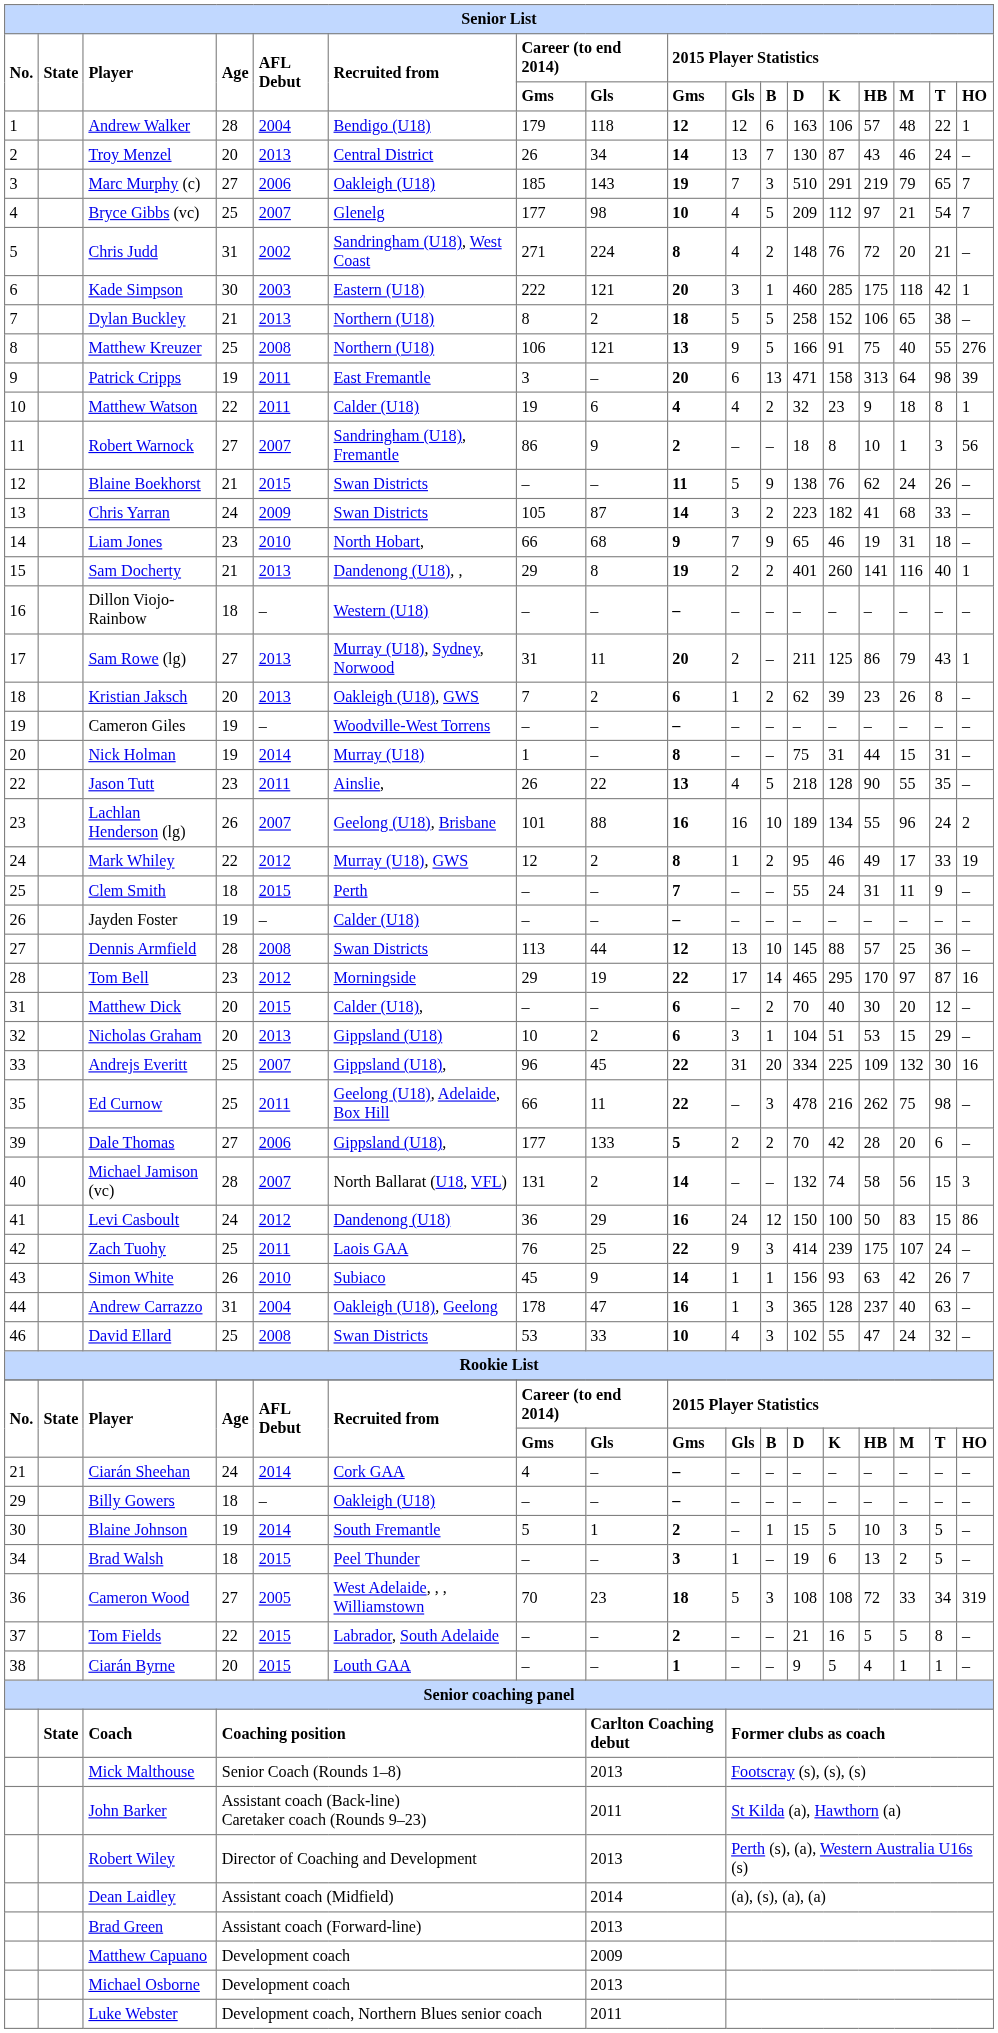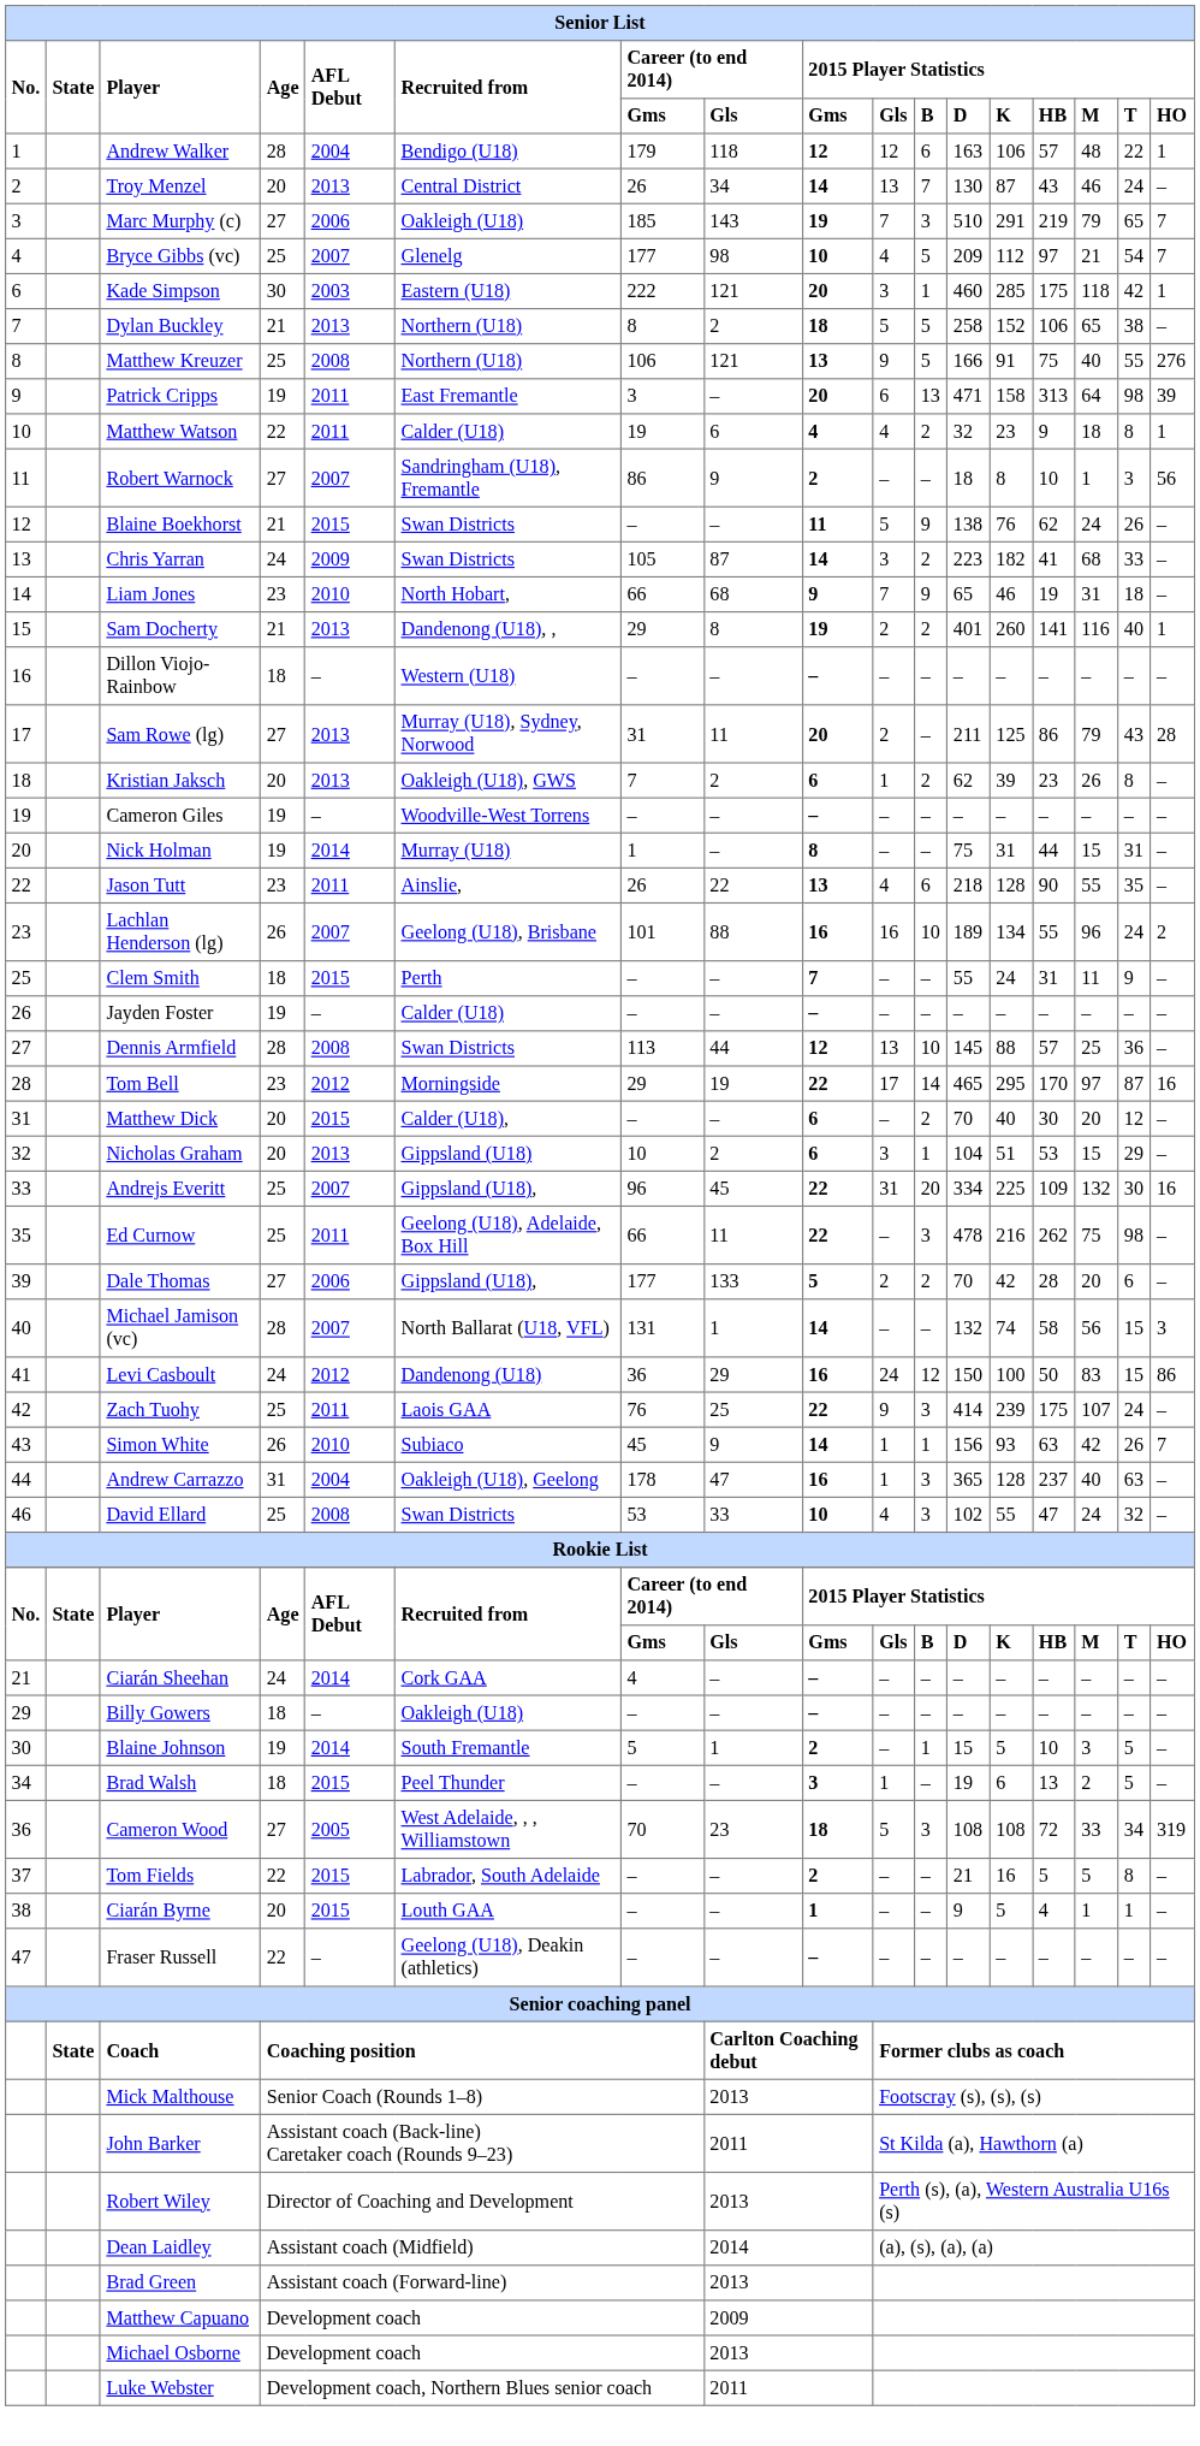- row: 5 | Chris Judd | 31 | 2002 | Sandringham (U18), West Coast | 271 | 224 | 8 | 4 | 2 | 148 | 76 | 72 | 20 | 21 | –
Sam Rowe (lg) | 2015 Player Statistics / HO: 1 -> 28
Jason Tutt | 2015 Player Statistics / B: 5 -> 6
- row: 24 | Mark Whiley | 22 | 2012 | Murray (U18), GWS | 12 | 2 | 8 | 1 | 2 | 95 | 46 | 49 | 17 | 33 | 19
Michael Jamison (vc) | Career (to end 2014) / Gls: 2 -> 1
+ row: 47 | Fraser Russell | 22 | – | Geelong (U18), Deakin (athletics) | – | – | – | – | – | – | – | – | – | – | –
